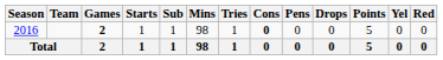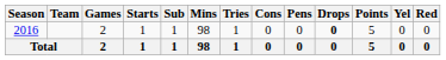2016 | Games: bold -> normal
2016 | Cons: bold -> normal
2016 | Drops: normal -> bold
